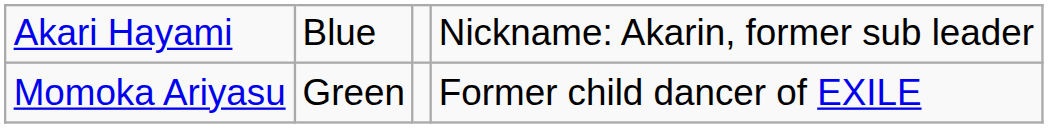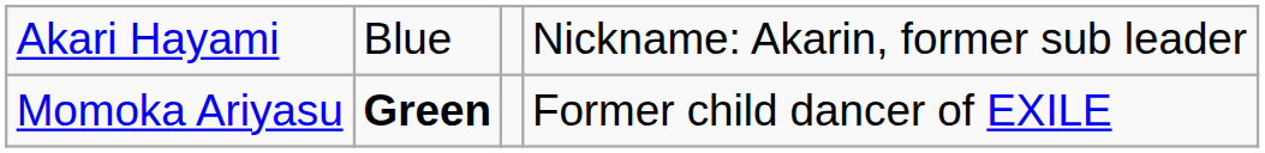Momoka Ariyasu | column 2: normal -> bold
